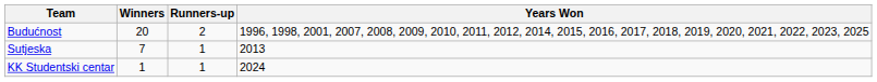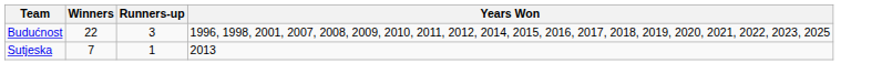Budućnost | Winners: 20 -> 22
Budućnost | Runners-up: 2 -> 3
- row: KK Studentski centar | 1 | 1 | 2024
